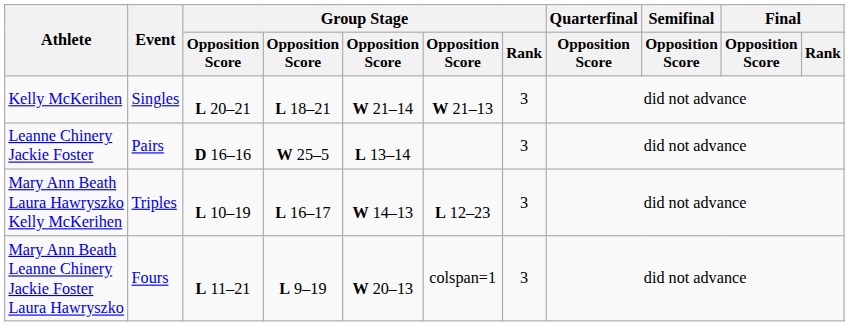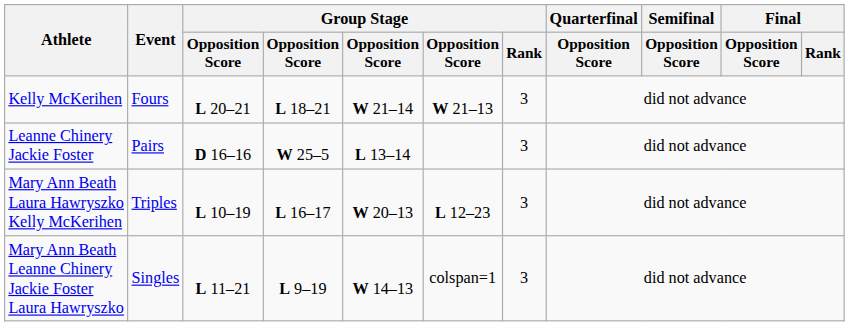Kelly McKerihen | Event: Singles -> Fours
Mary Ann Beath Laura Hawryszko Kelly McKerihen | column 5: W 14–13 -> W 20–13
Mary Ann Beath Leanne Chinery Jackie Foster Laura Hawryszko | Event: Fours -> Singles
Mary Ann Beath Leanne Chinery Jackie Foster Laura Hawryszko | column 5: W 20–13 -> W 14–13
